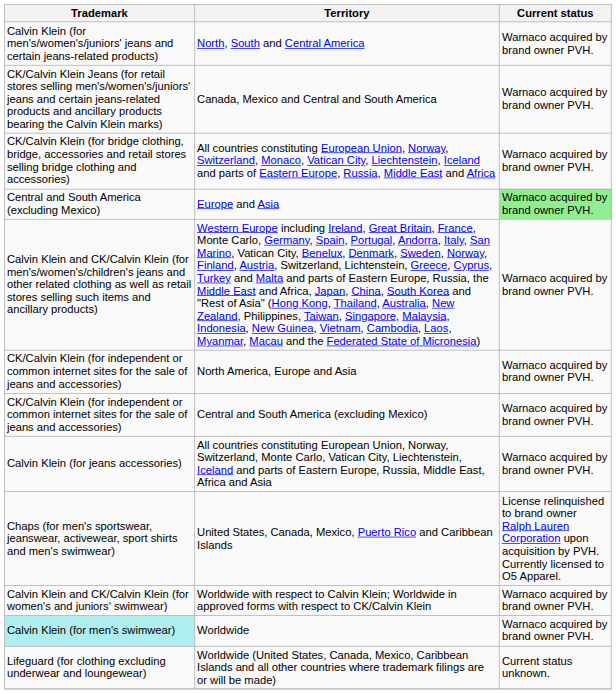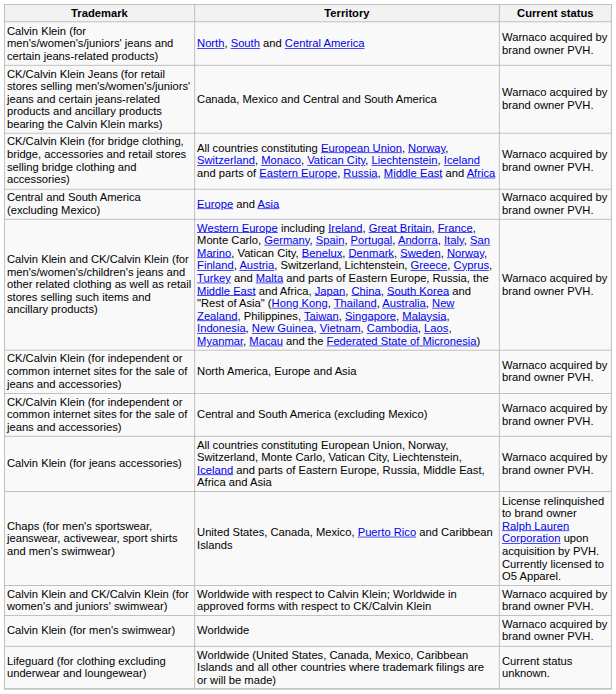Europe and Asia | Current status: lightgreen background -> no background
Worldwide | Trademark: paleturquoise background -> no background
